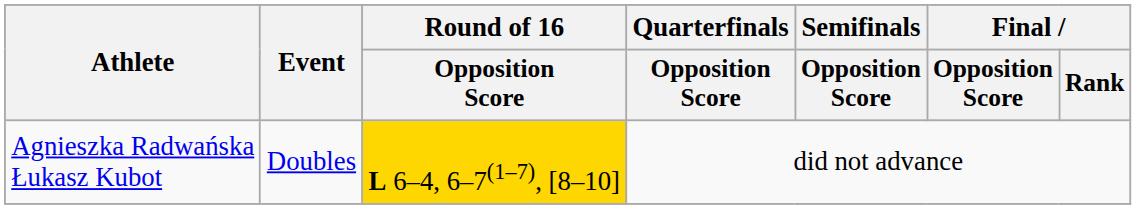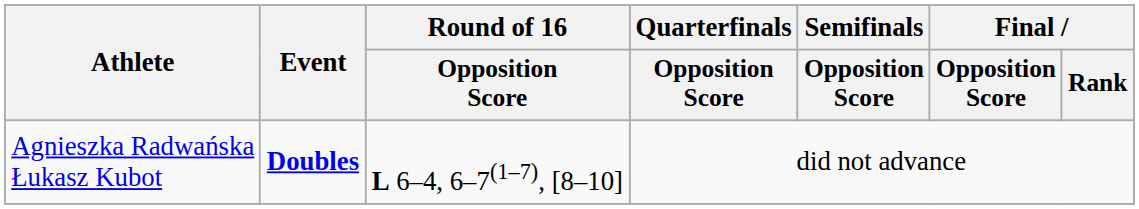Agnieszka Radwańska Łukasz Kubot | Event: normal -> bold
Agnieszka Radwańska Łukasz Kubot | Round of 16 / Opposition Score: gold background -> no background
